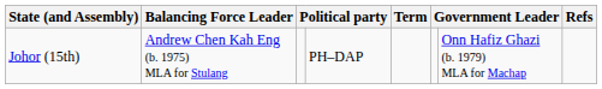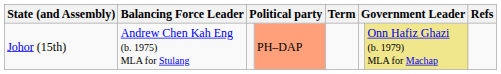Johor (15th) | column 4: no background -> lightsalmon background
Johor (15th) | column 7: no background -> khaki background
